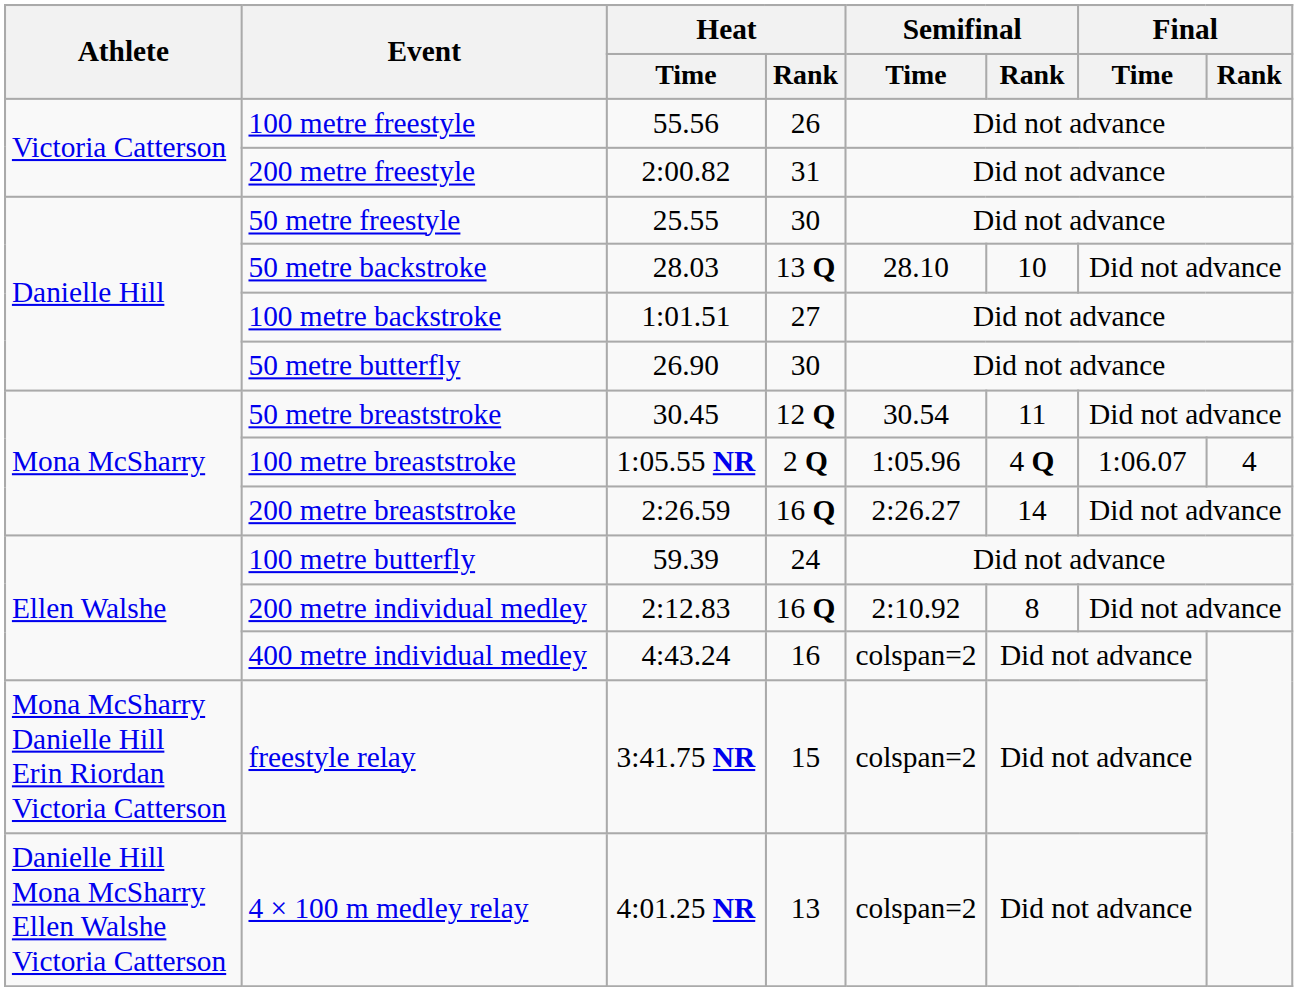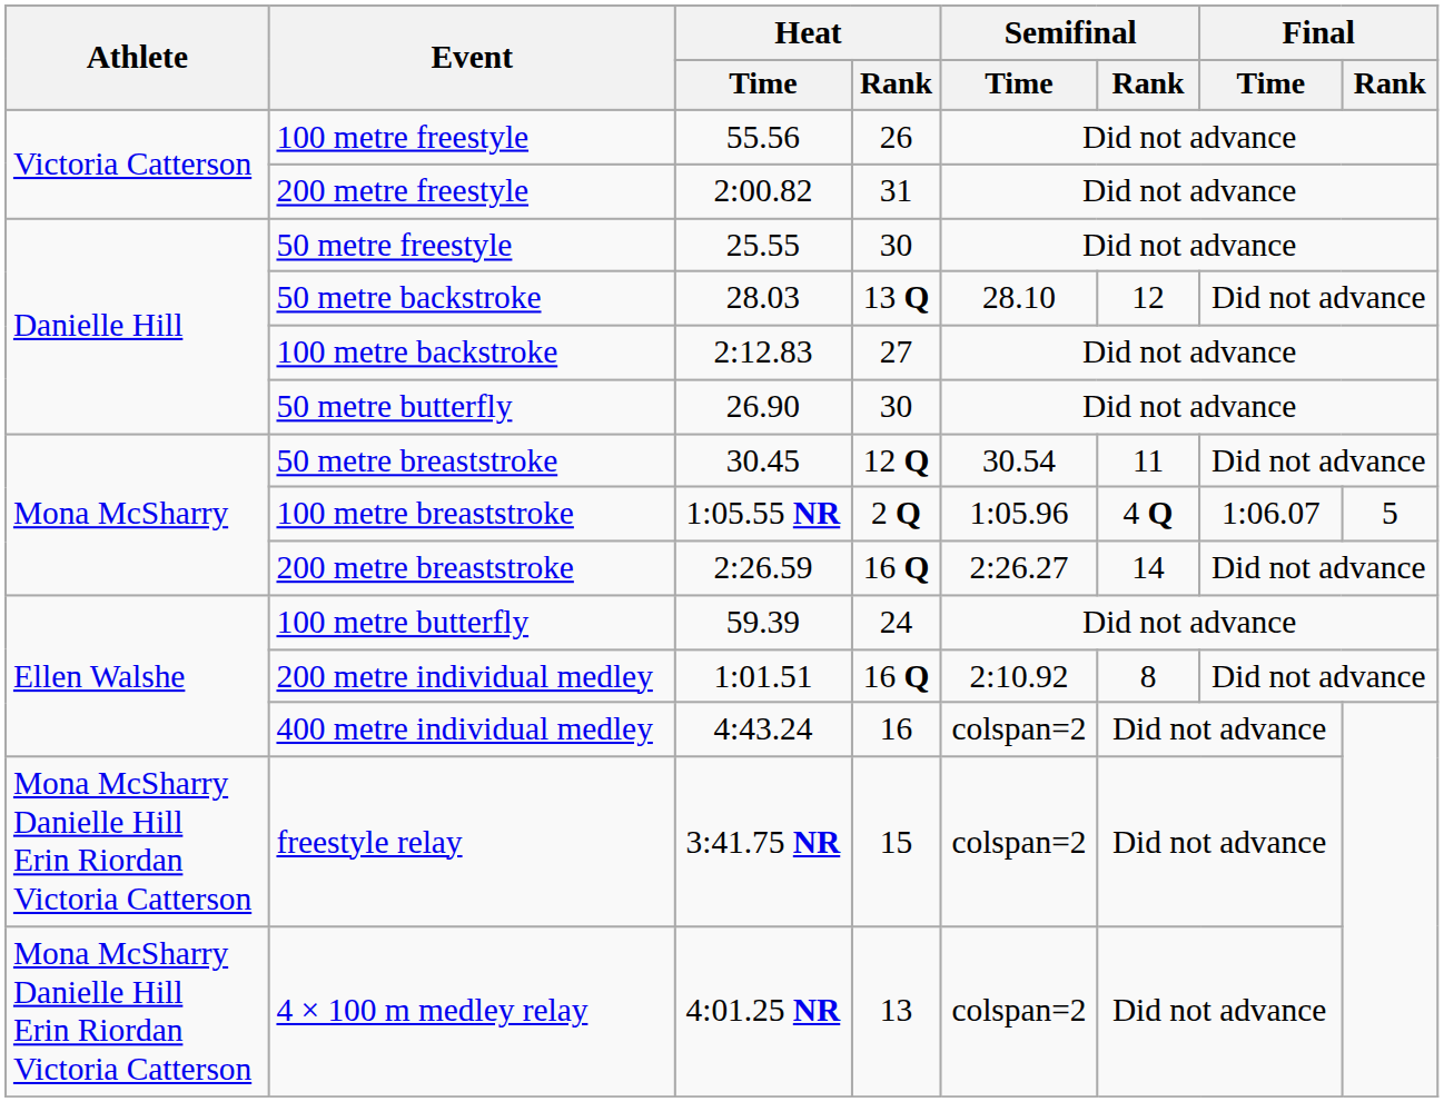50 metre backstroke | Semifinal / Rank: 10 -> 12
100 metre backstroke | Heat / Time: 1:01.51 -> 2:12.83
100 metre breaststroke | Final / Rank: 4 -> 5
200 metre individual medley | Heat / Time: 2:12.83 -> 1:01.51
4 × 100 m medley relay | Athlete: Danielle Hill Mona McSharry Ellen Walshe Victoria Catterson -> Mona McSharry Danielle Hill Erin Riordan Victoria Catterson
